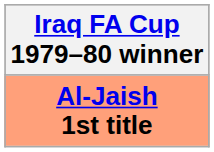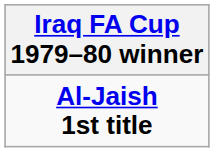row 2 | column 1: lightsalmon background -> no background
